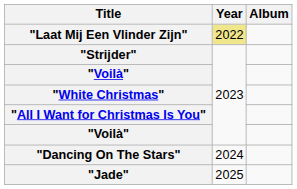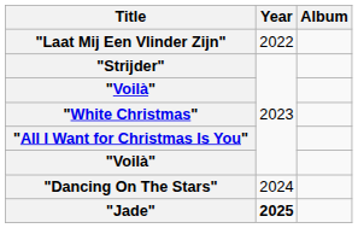"Laat Mij Een Vlinder Zijn" | Year: khaki background -> no background
"Jade" | Year: normal -> bold
